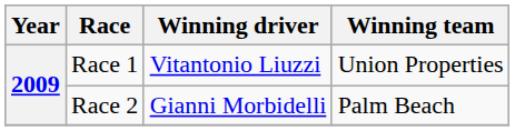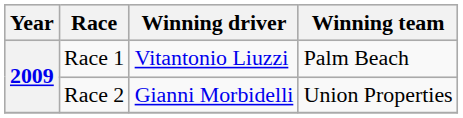Race 1 | Winning team: Union Properties -> Palm Beach
Race 2 | Winning team: Palm Beach -> Union Properties
